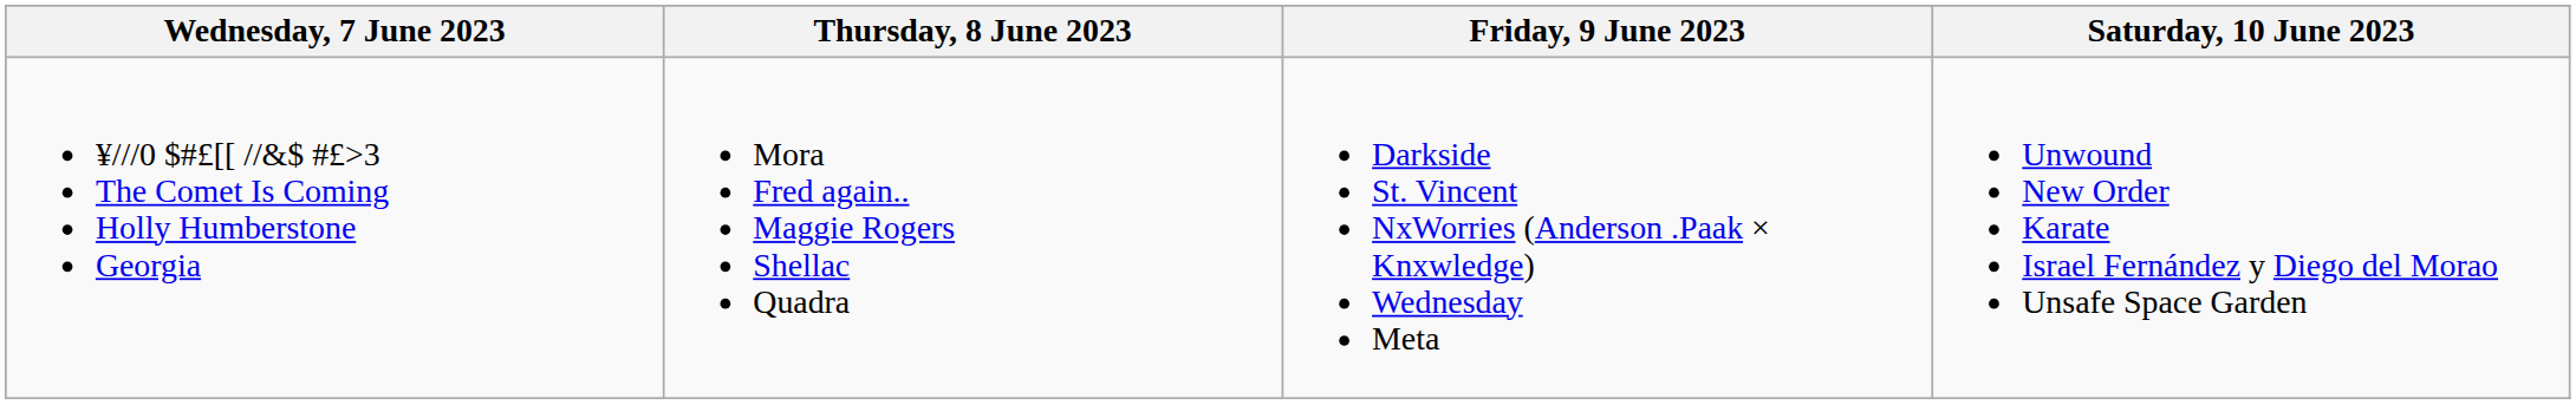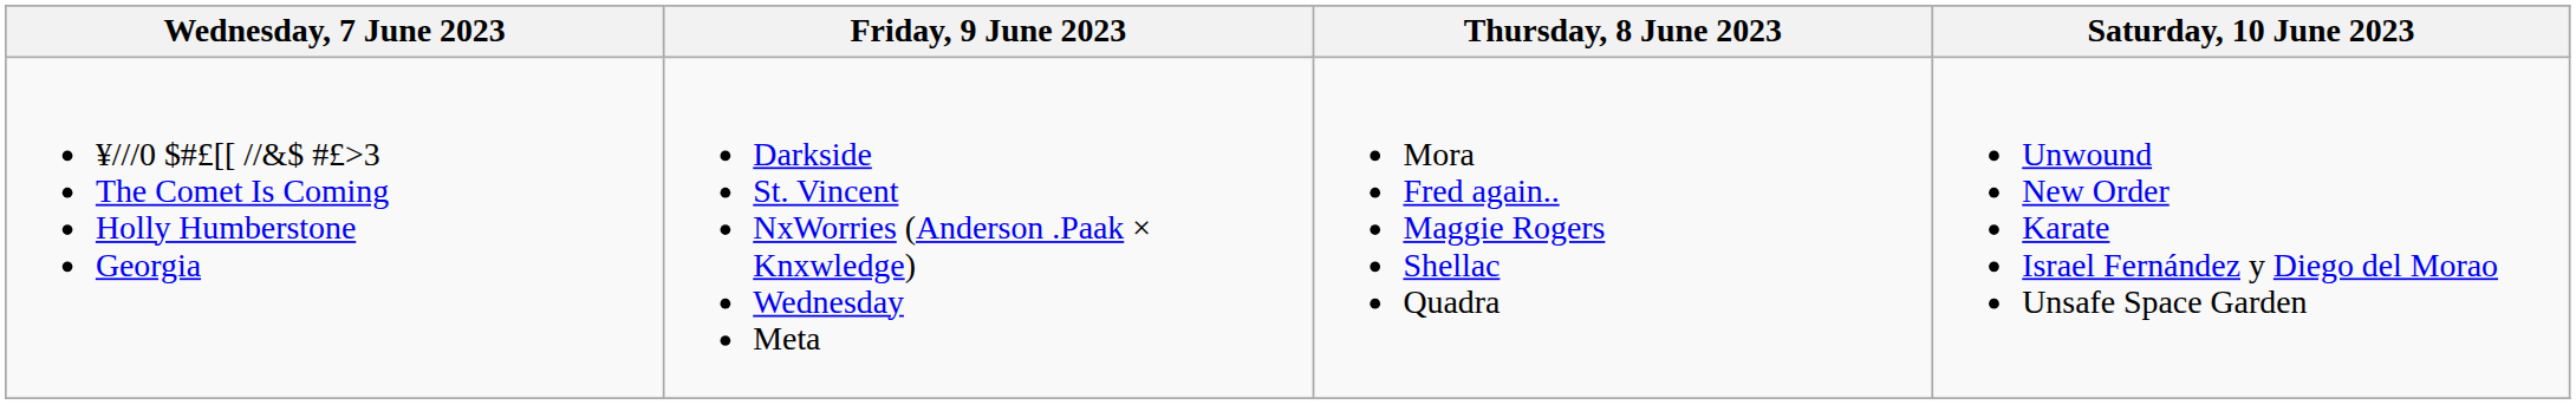columns swapped: Thursday, 8 June 2023 <-> Friday, 9 June 2023
